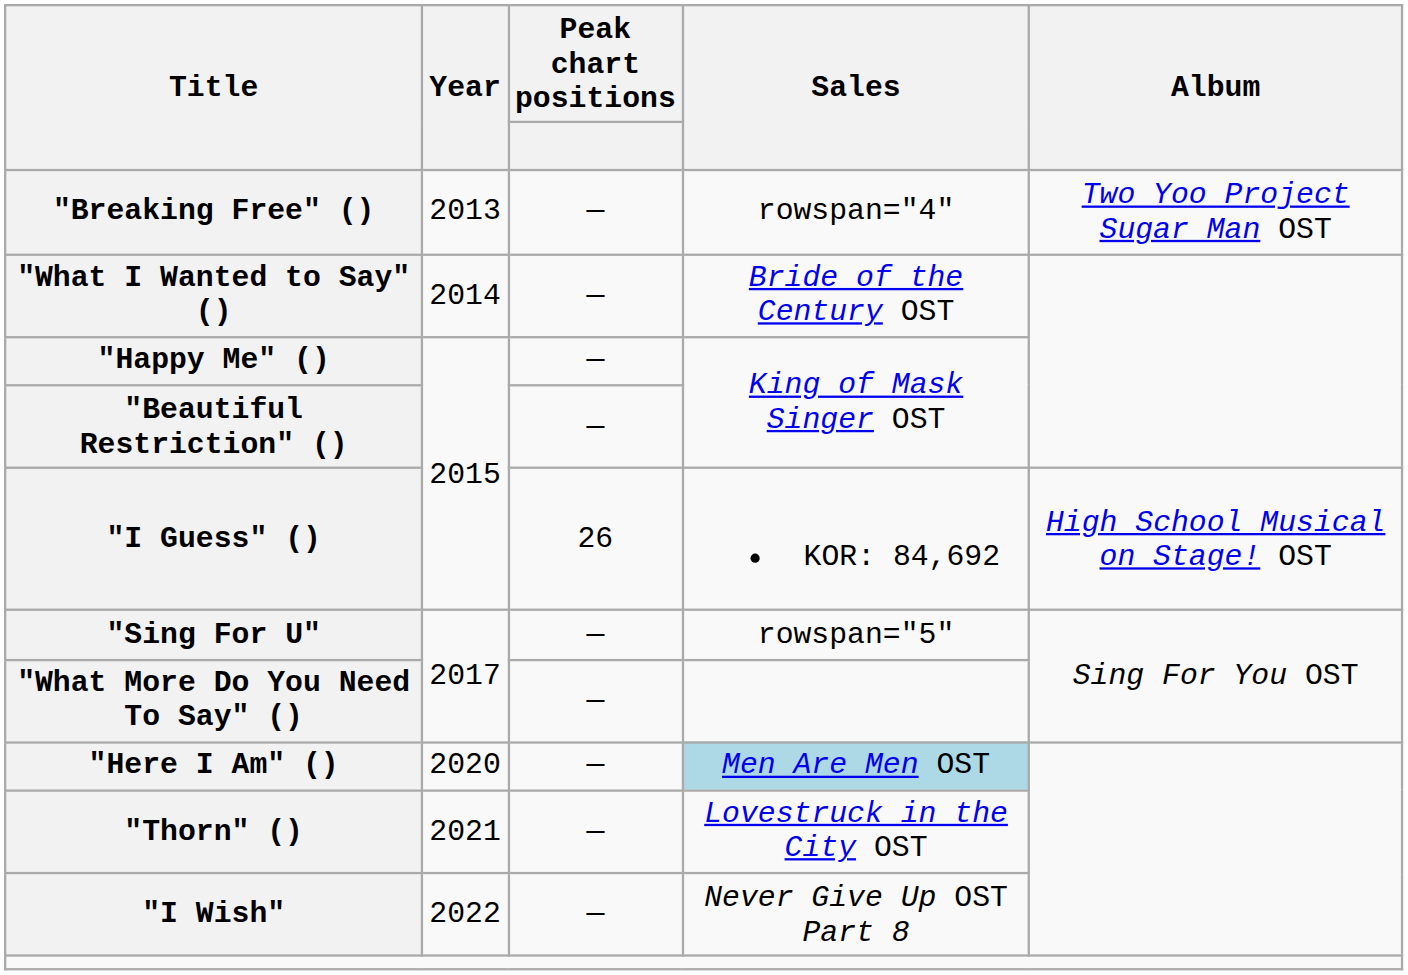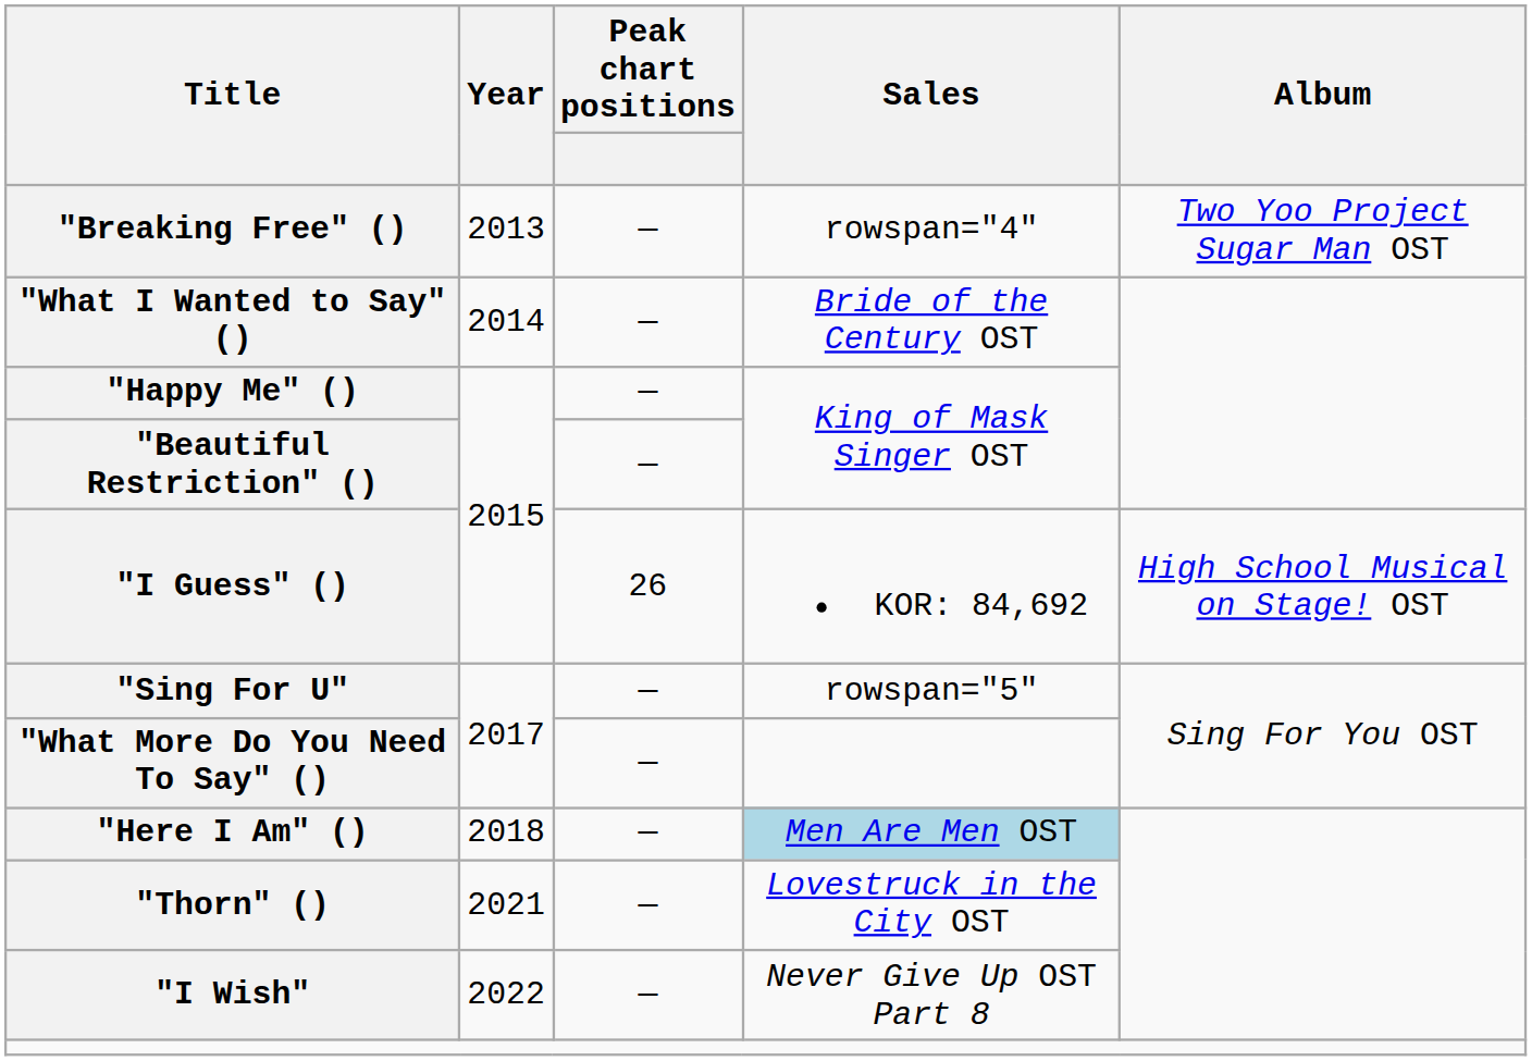"Here I Am" () | Year: 2020 -> 2018
